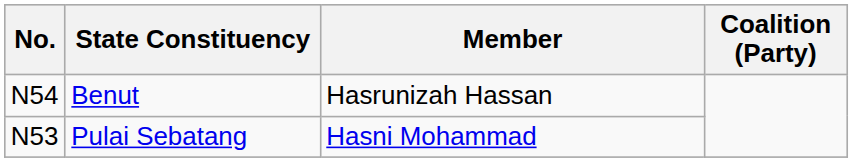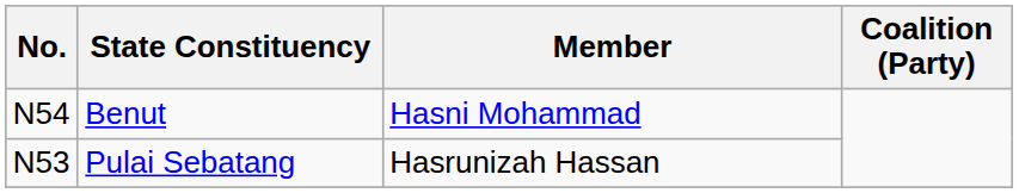Benut | Member: Hasrunizah Hassan -> Hasni Mohammad
Pulai Sebatang | Member: Hasni Mohammad -> Hasrunizah Hassan
